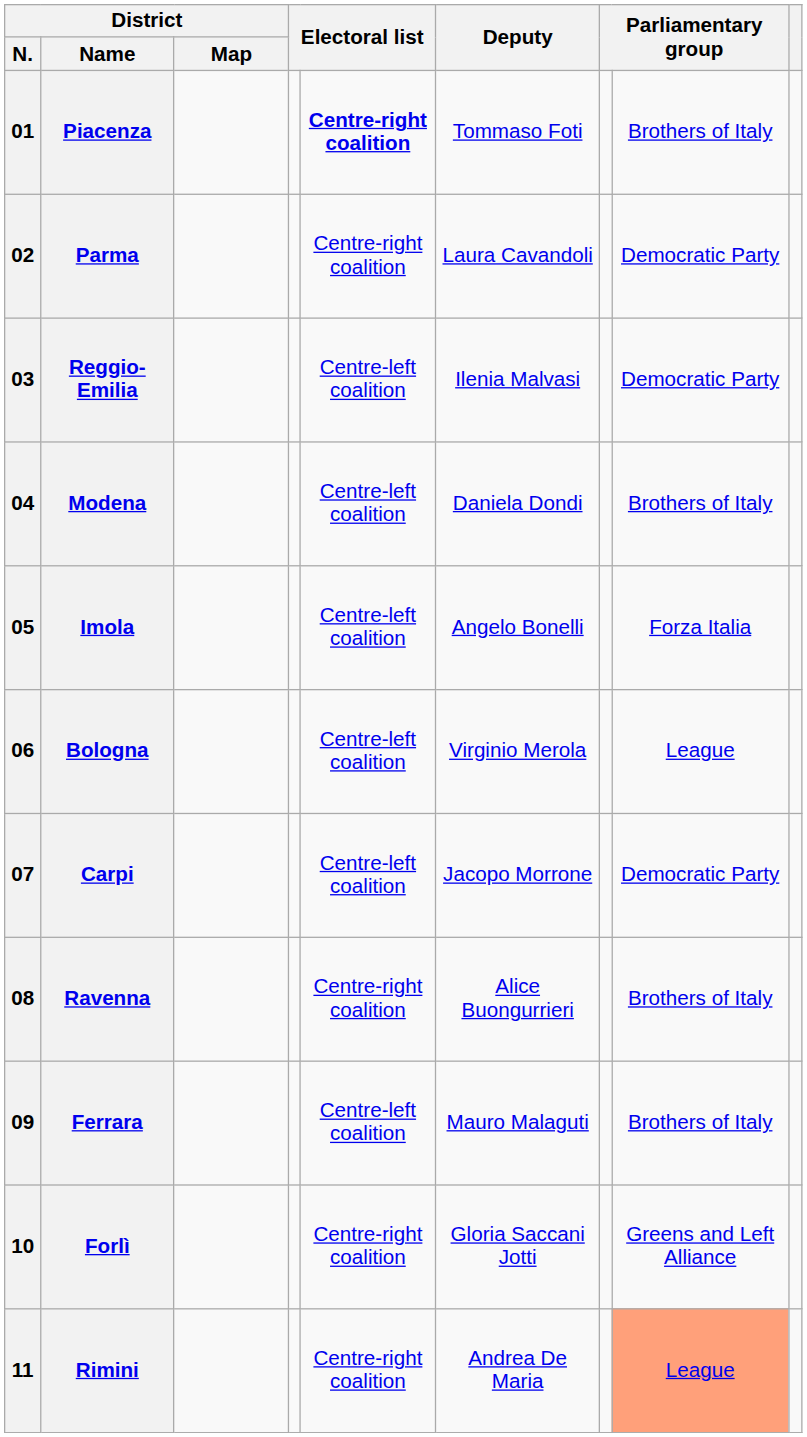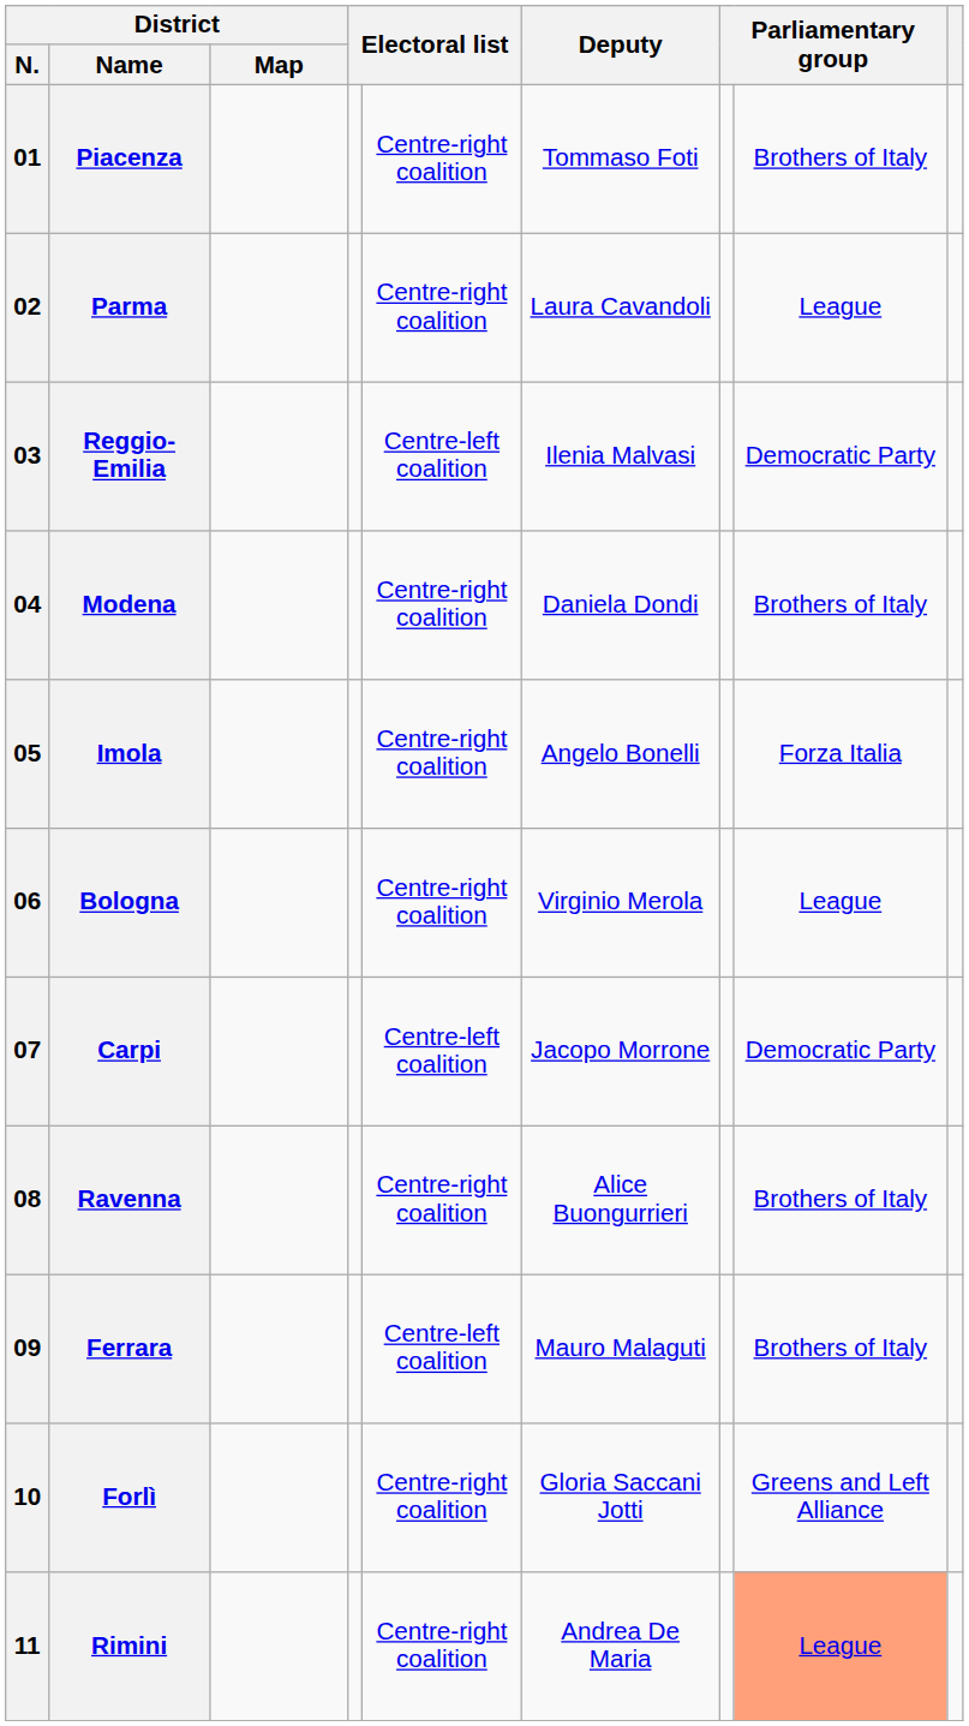Piacenza | column 5: bold -> normal
Parma | column 8: Democratic Party -> League
Modena | column 5: Centre-left coalition -> Centre-right coalition
Imola | column 5: Centre-left coalition -> Centre-right coalition
Bologna | column 5: Centre-left coalition -> Centre-right coalition
